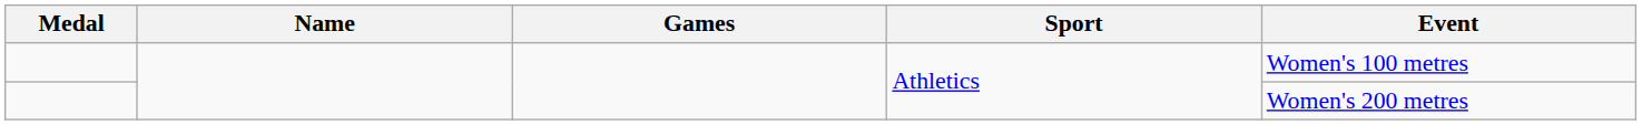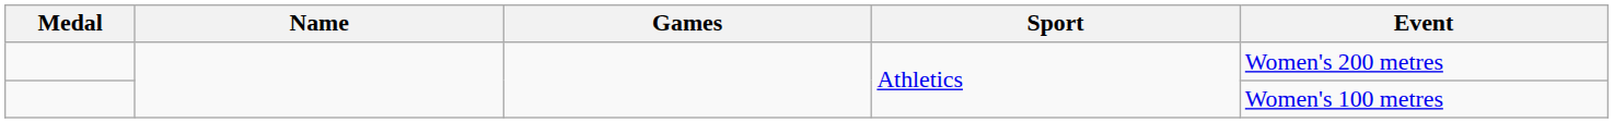row 2 | Event: Women's 100 metres -> Women's 200 metres
row 3 | Event: Women's 200 metres -> Women's 100 metres
